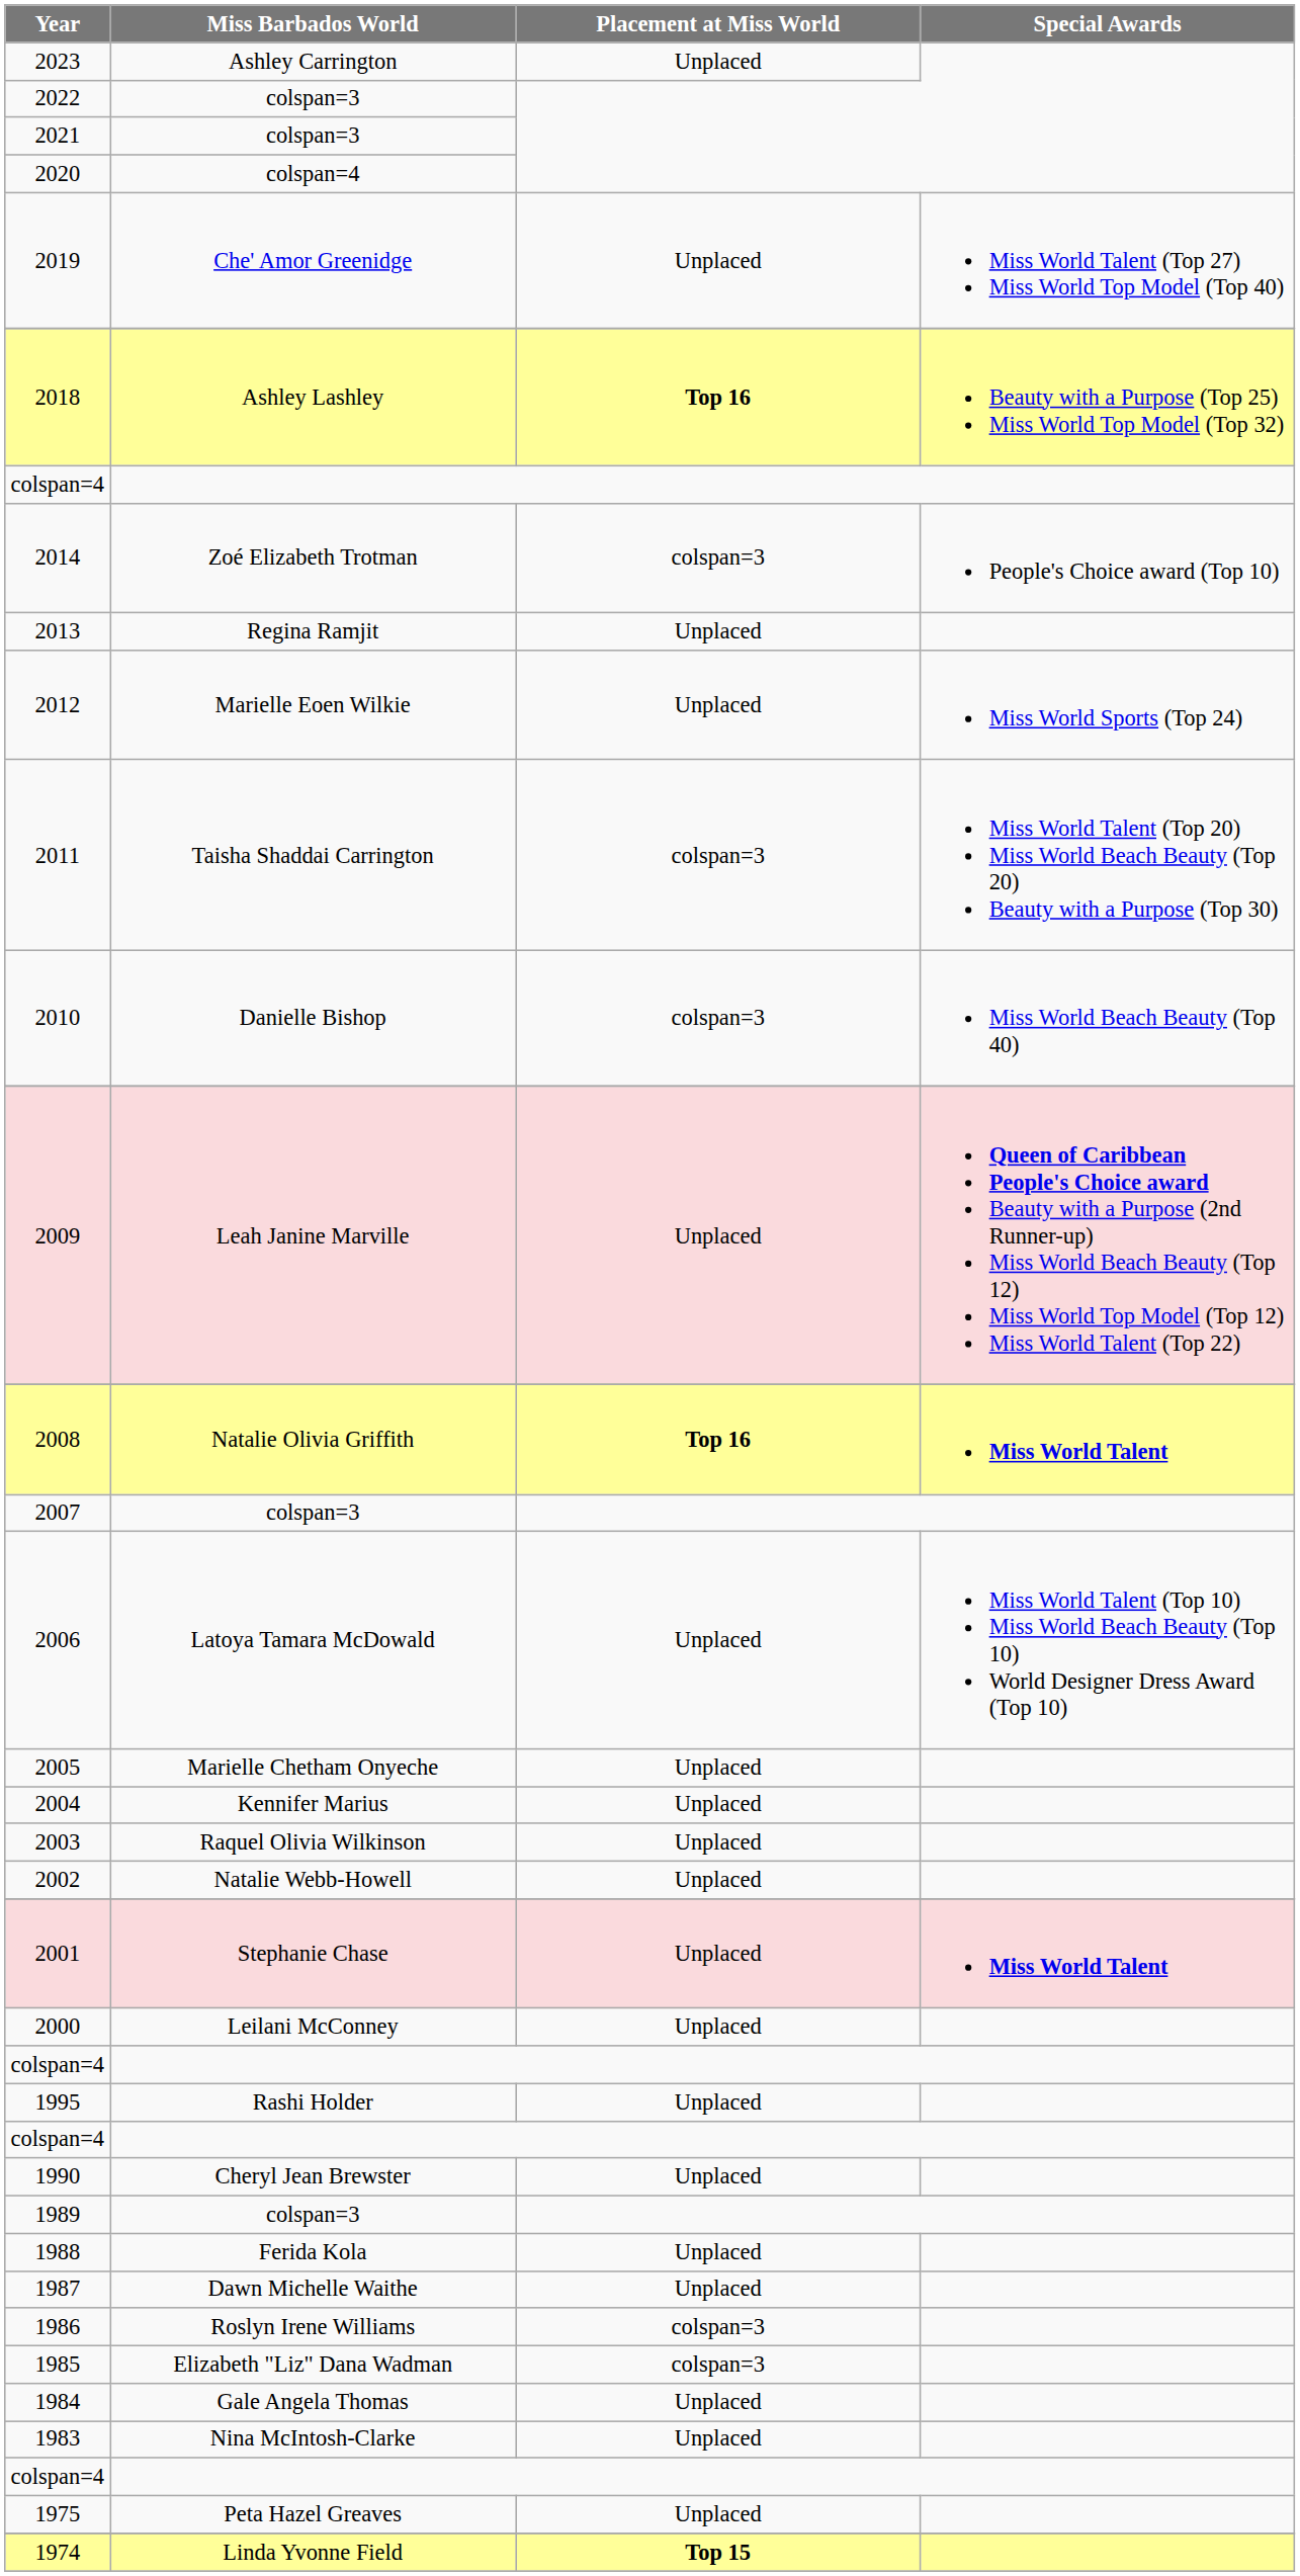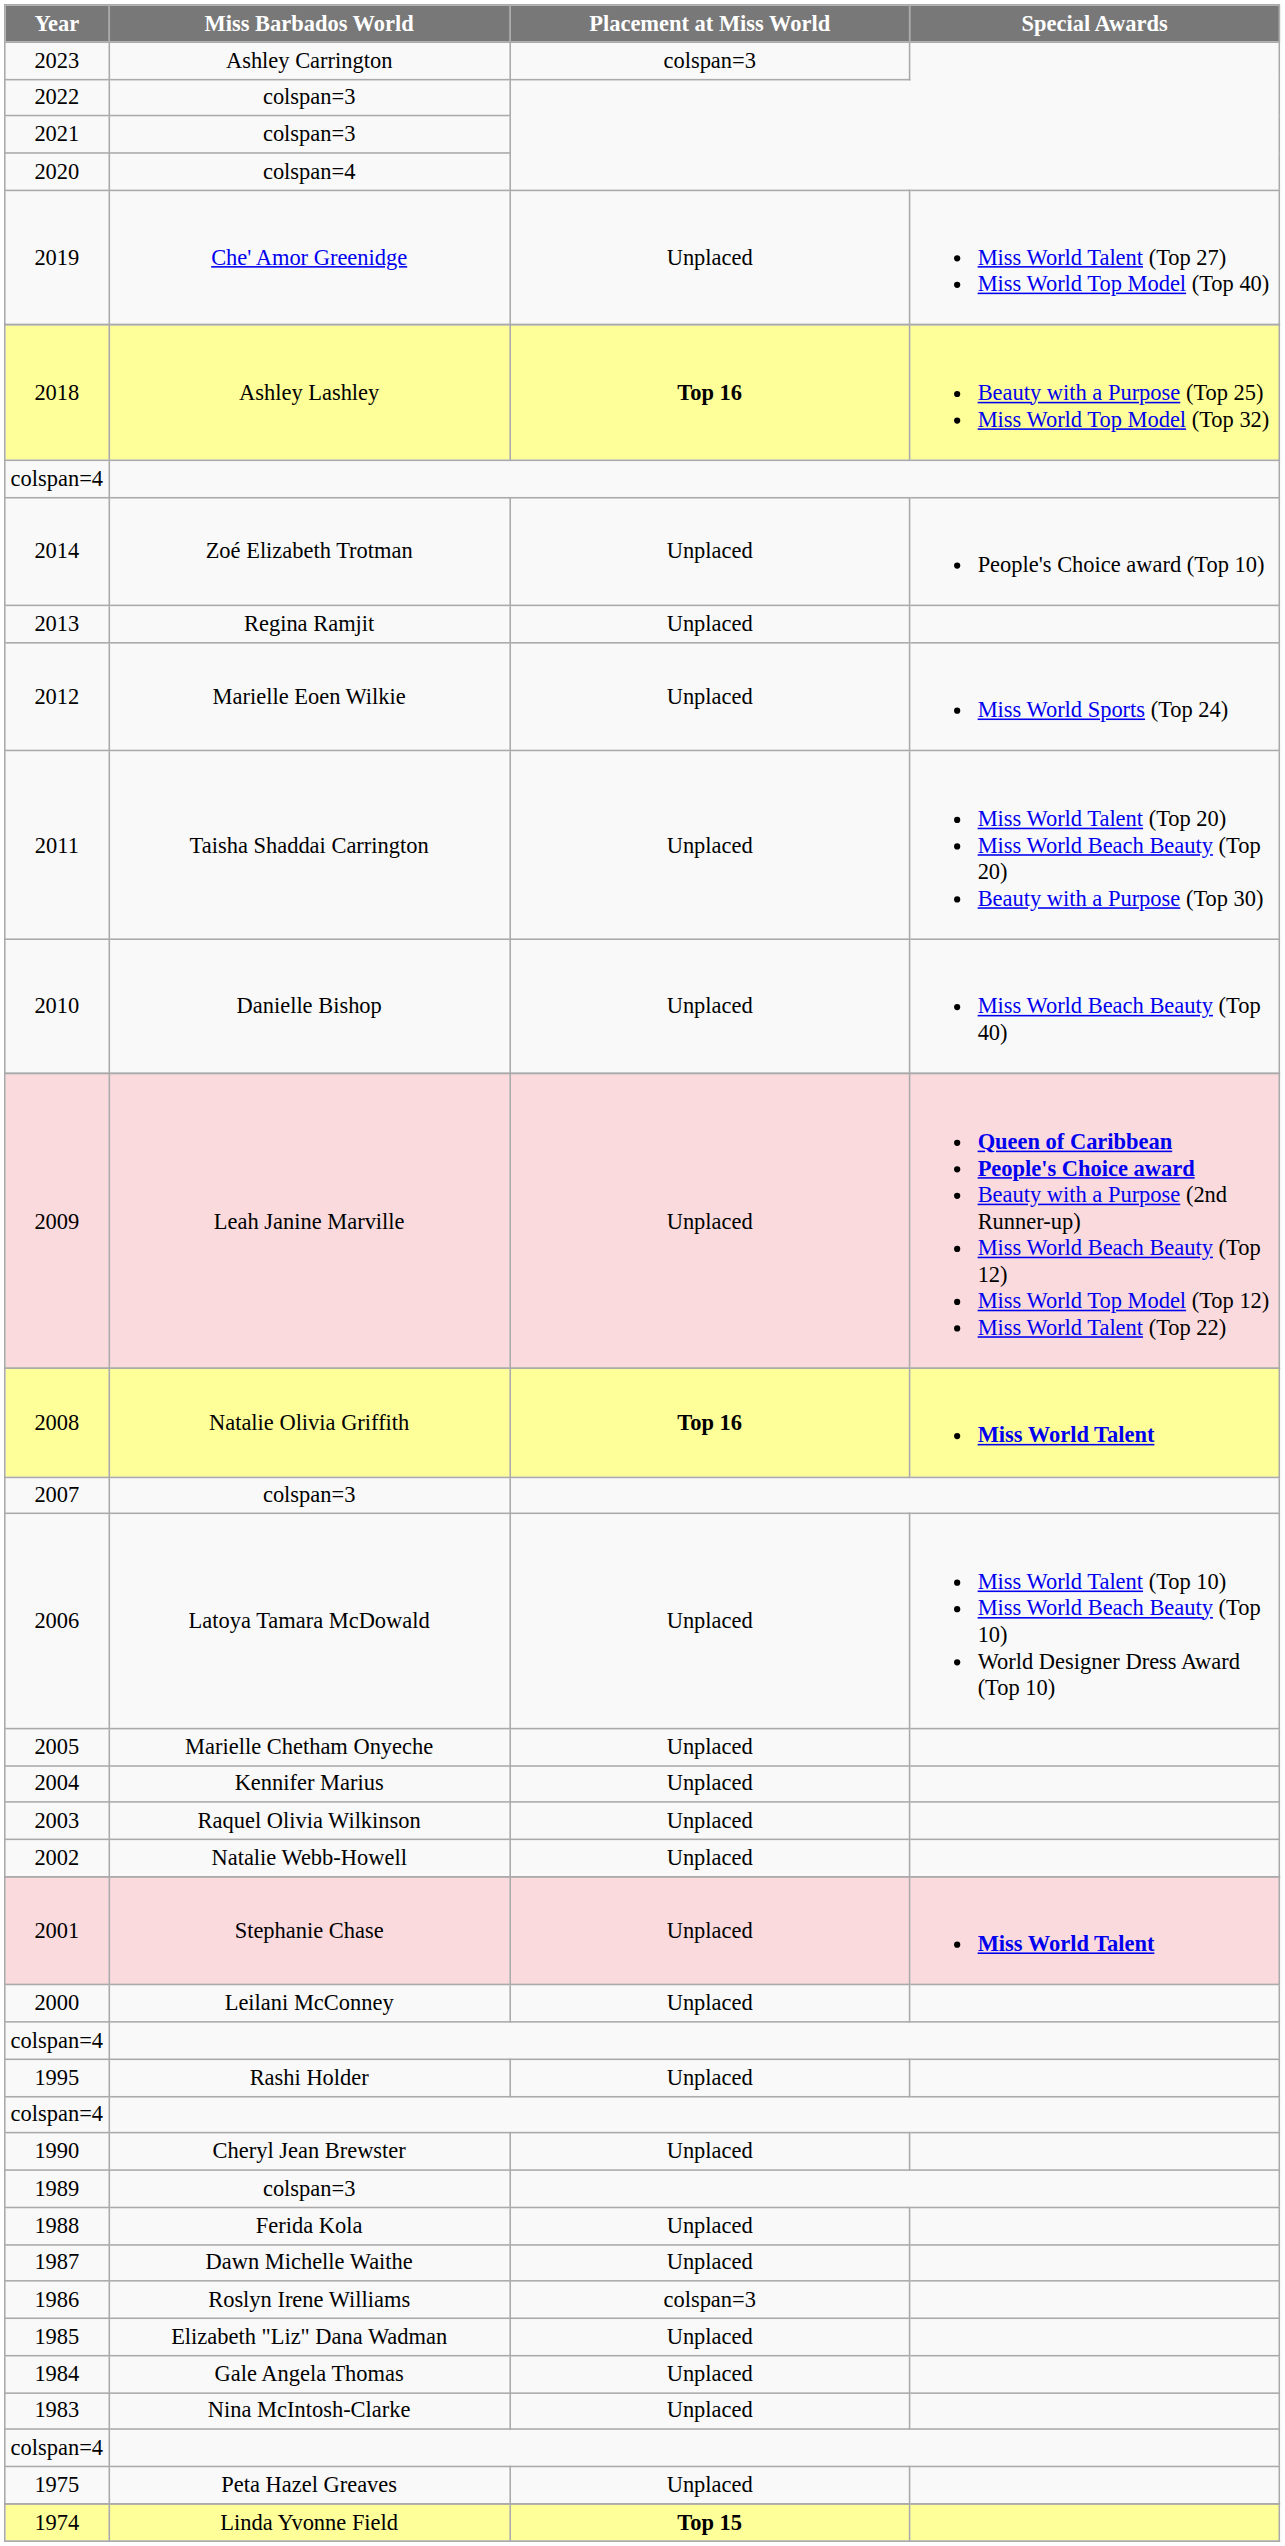2023 | Placement at Miss World: Unplaced -> colspan=3
2014 | Placement at Miss World: colspan=3 -> Unplaced
2011 | Placement at Miss World: colspan=3 -> Unplaced
2010 | Placement at Miss World: colspan=3 -> Unplaced
1985 | Placement at Miss World: colspan=3 -> Unplaced
